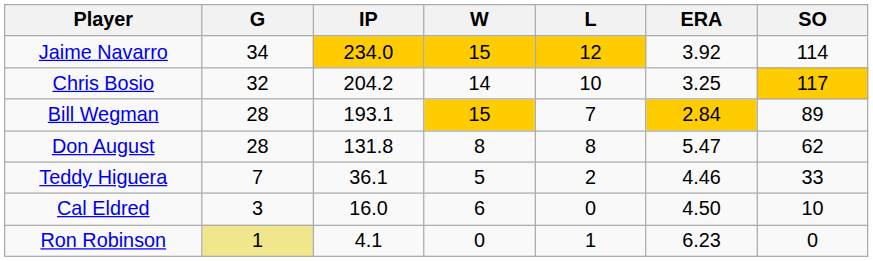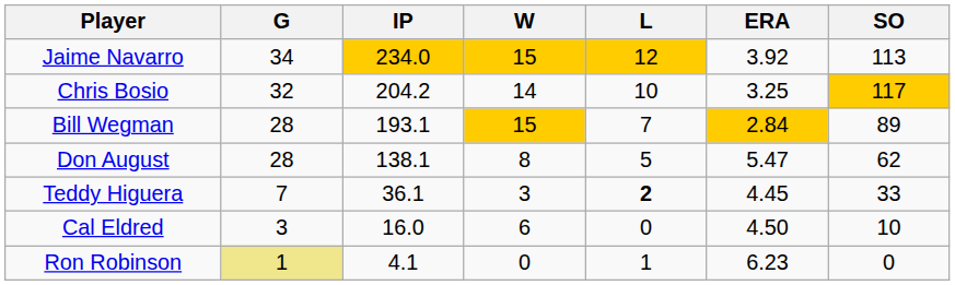Jaime Navarro | SO: 114 -> 113
Don August | IP: 131.8 -> 138.1
Don August | L: 8 -> 5
Teddy Higuera | W: 5 -> 3
Teddy Higuera | L: normal -> bold
Teddy Higuera | ERA: 4.46 -> 4.45
